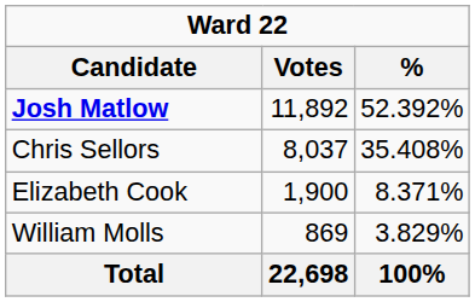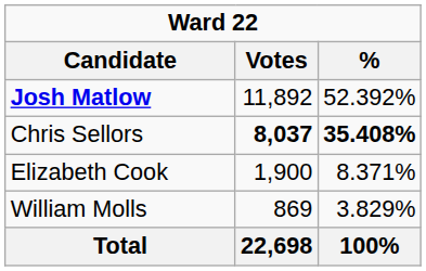Chris Sellors | Votes: normal -> bold
Chris Sellors | %: normal -> bold
